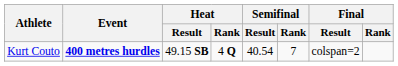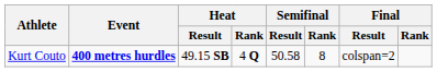Kurt Couto | Semifinal / Result: 40.54 -> 50.58
Kurt Couto | Semifinal / Rank: 7 -> 8
